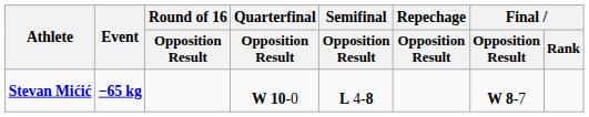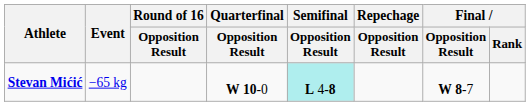Stevan Mićić | Event: bold -> normal
Stevan Mićić | Semifinal / Opposition Result: no background -> paleturquoise background
